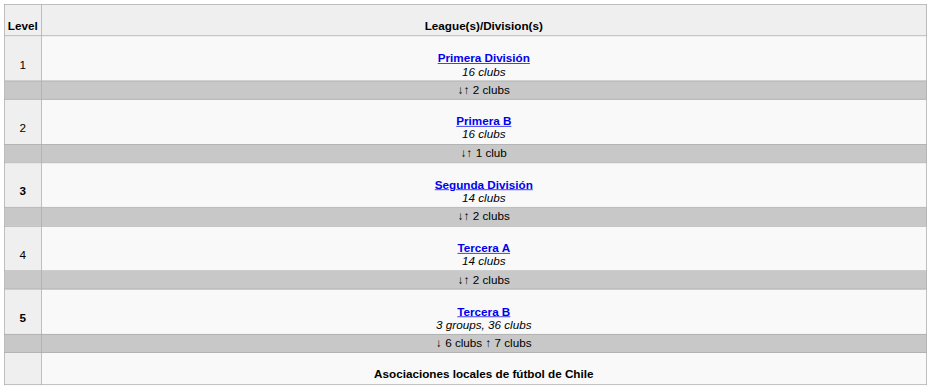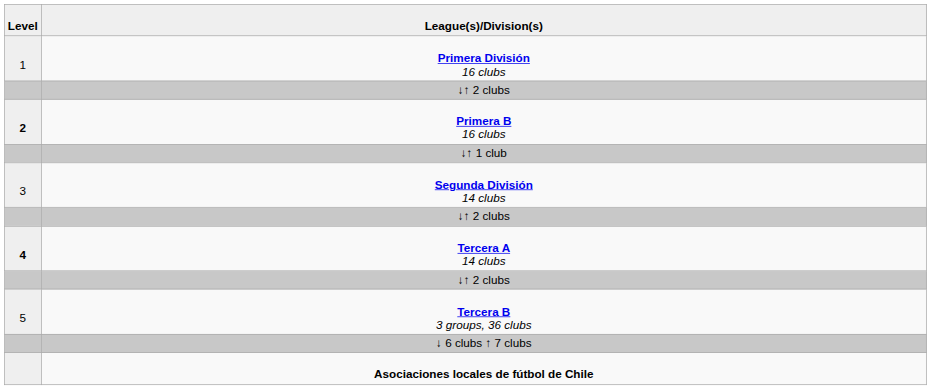Primera B 16 clubs | column 1: normal -> bold
Segunda División 14 clubs | column 1: bold -> normal
Tercera A 14 clubs | column 1: normal -> bold
Tercera B 3 groups, 36 clubs | column 1: bold -> normal
